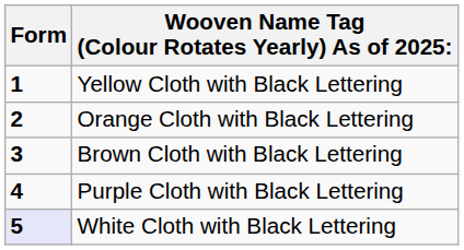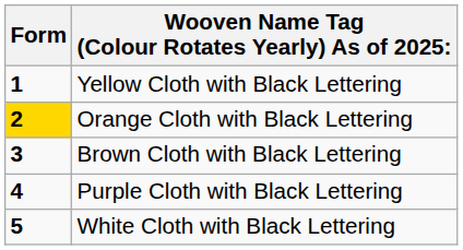Orange Cloth with Black Lettering | Form: no background -> gold background
White Cloth with Black Lettering | Form: lavender background -> no background
